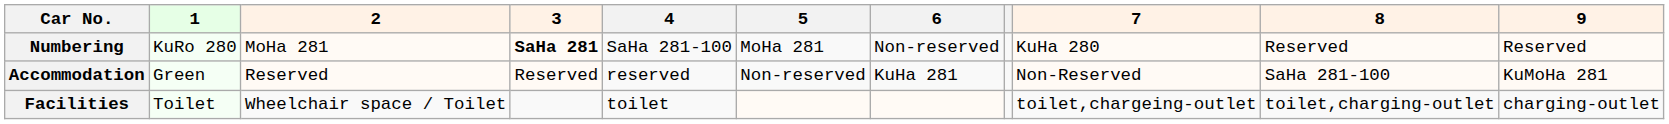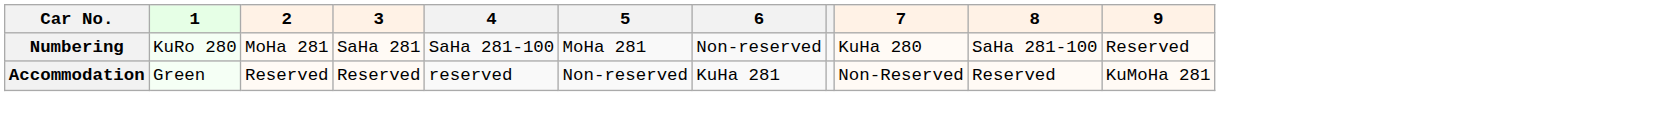Numbering | 3: bold -> normal
Numbering | 8: Reserved -> SaHa 281-100
Accommodation | 8: SaHa 281-100 -> Reserved
- row: Facilities | Toilet | Wheelchair space / Toilet | toilet | toilet,chargeing-outlet | toilet,charging-outlet | charging-outlet
